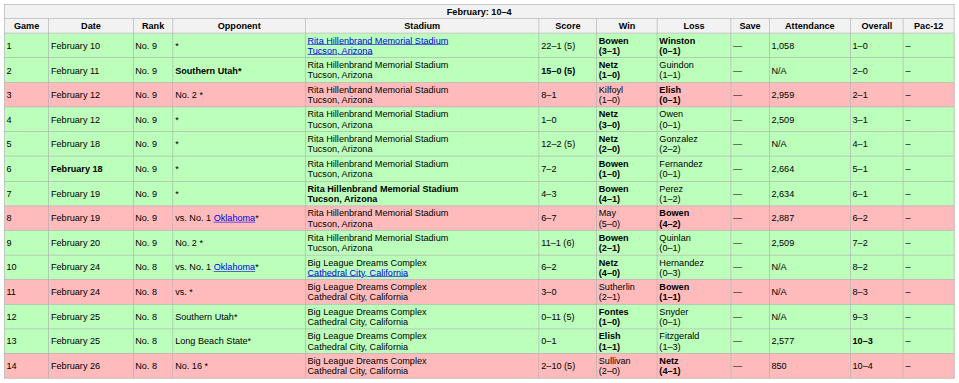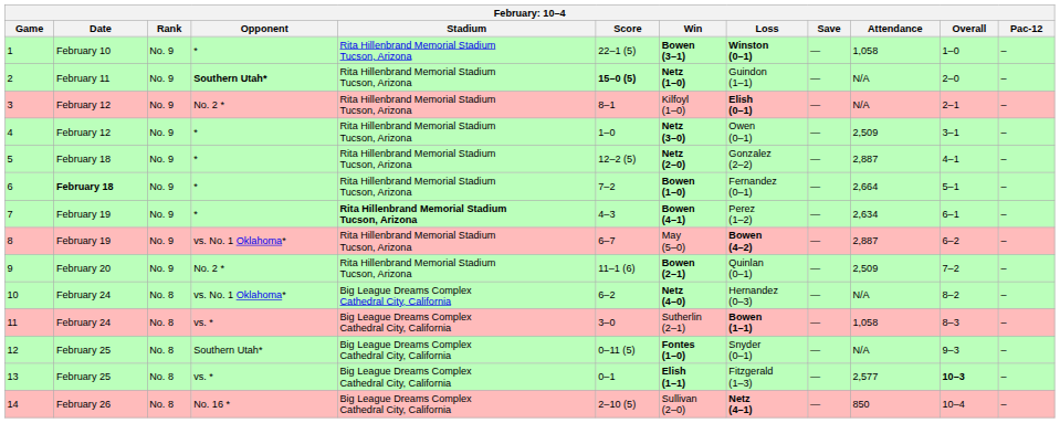3 | Attendance: 2,959 -> N/A
5 | Attendance: N/A -> 2,887
11 | Attendance: N/A -> 1,058
13 | Opponent: Long Beach State* -> vs. *
